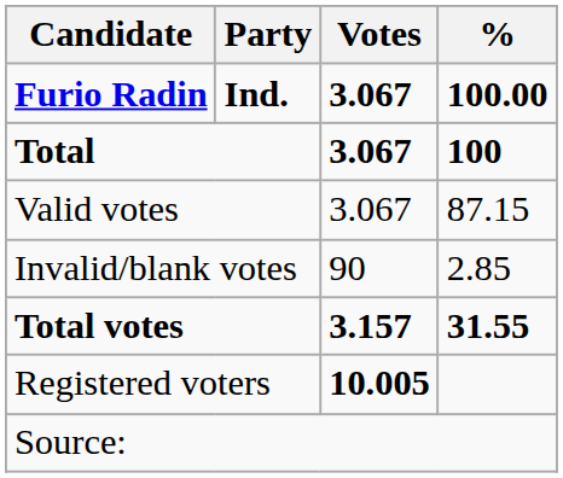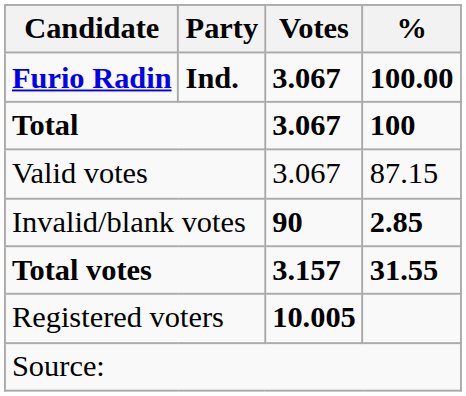Invalid/blank votes | Votes: normal -> bold
Invalid/blank votes | %: normal -> bold
